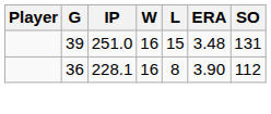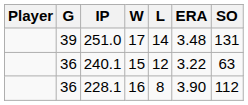251.0 | W: 16 -> 17
251.0 | L: 15 -> 14
+ row: 36 | 240.1 | 15 | 12 | 3.22 | 63
